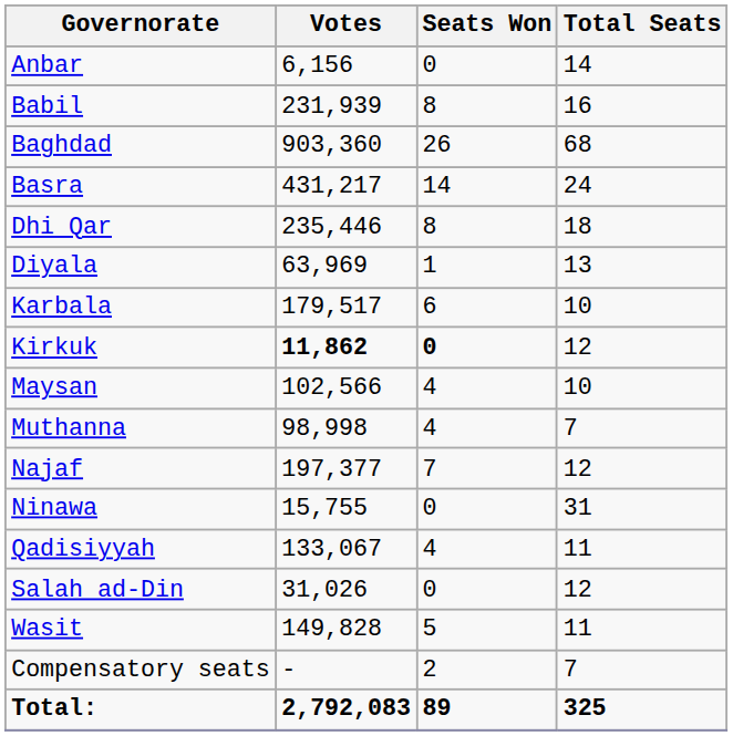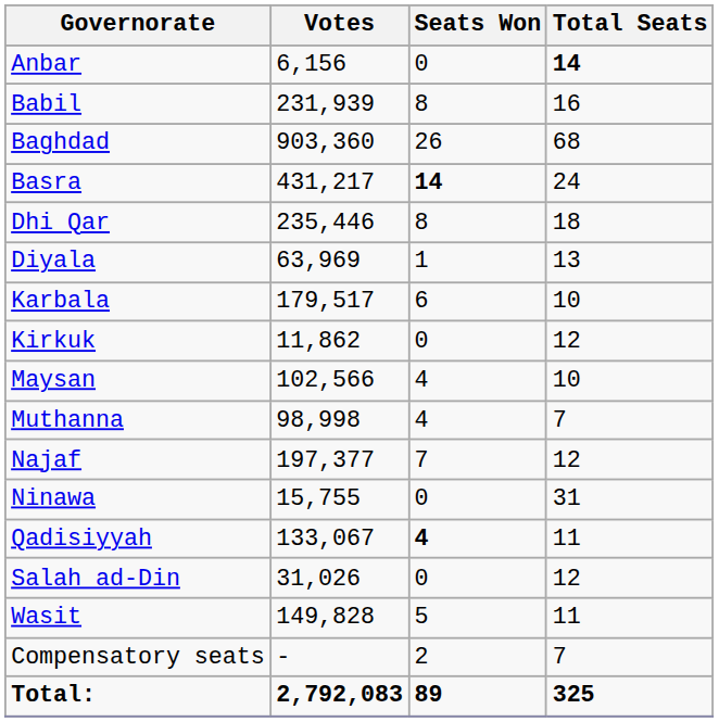Anbar | Total Seats: normal -> bold
Basra | Seats Won: normal -> bold
Kirkuk | Votes: bold -> normal
Kirkuk | Seats Won: bold -> normal
Qadisiyyah | Seats Won: normal -> bold
